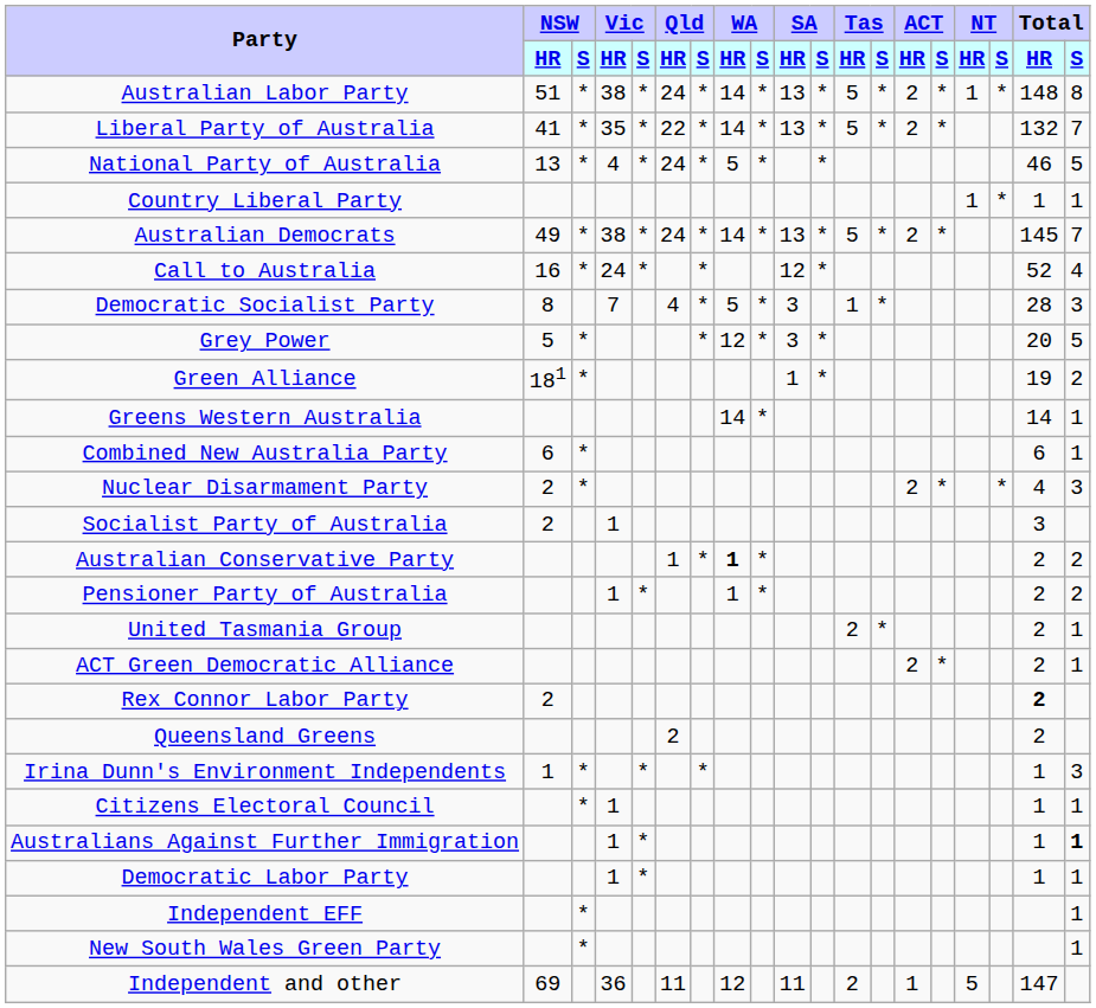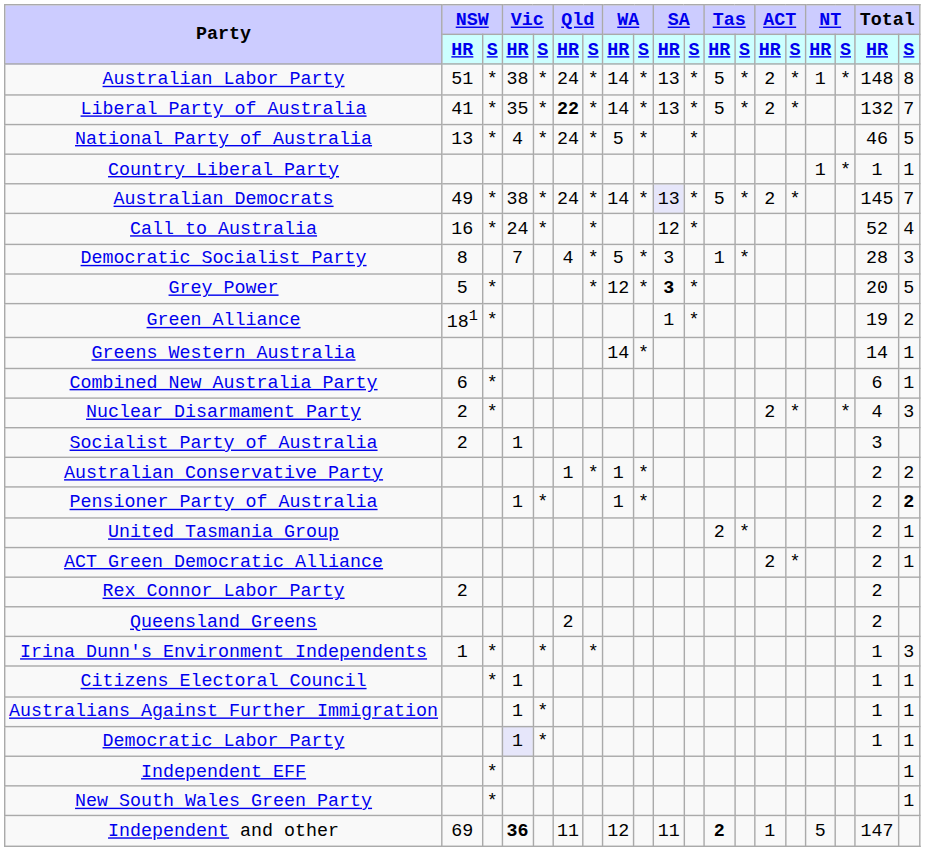Liberal Party of Australia | Qld / HR: normal -> bold
Australian Democrats | SA / HR: no background -> lavender background
Grey Power | SA / HR: normal -> bold
Australian Conservative Party | WA / HR: bold -> normal
Pensioner Party of Australia | Total / S: normal -> bold
Rex Connor Labor Party | Total / HR: bold -> normal
Australians Against Further Immigration | Total / S: bold -> normal
Democratic Labor Party | Vic / HR: no background -> lavender background
Independent and other | Vic / HR: normal -> bold
Independent and other | Tas / HR: normal -> bold
